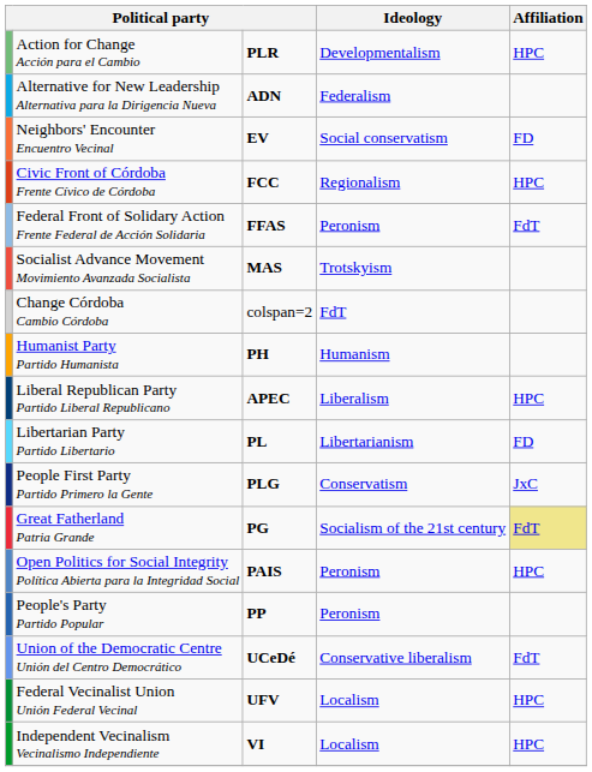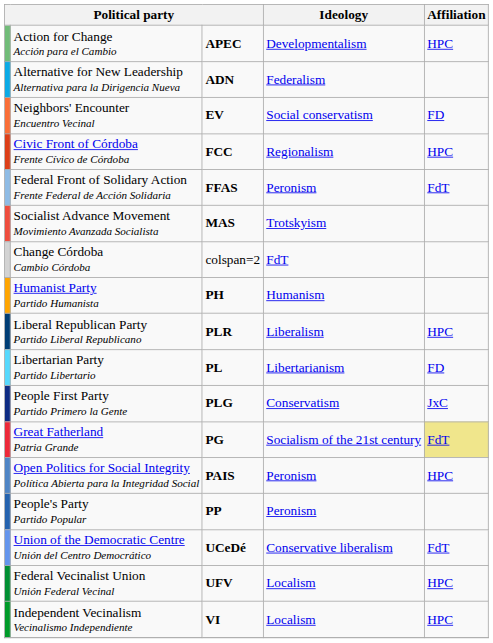Action for Change Acción para el Cambio | column 3: PLR -> APEC
Liberal Republican Party Partido Liberal Republicano | column 3: APEC -> PLR
